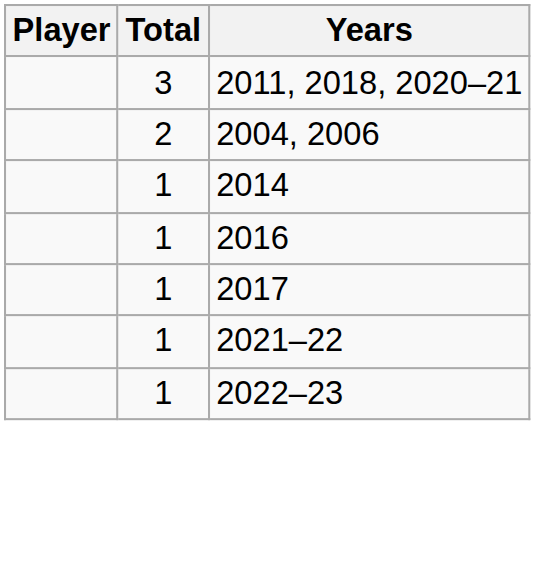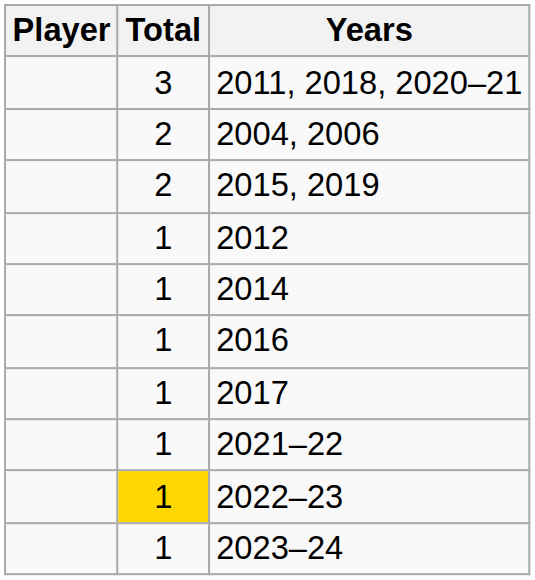+ row: 2 | 2015, 2019
+ row: 1 | 2012
2022–23 | Total: no background -> gold background
+ row: 1 | 2023–24
